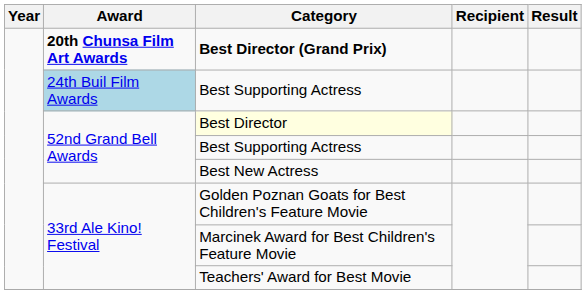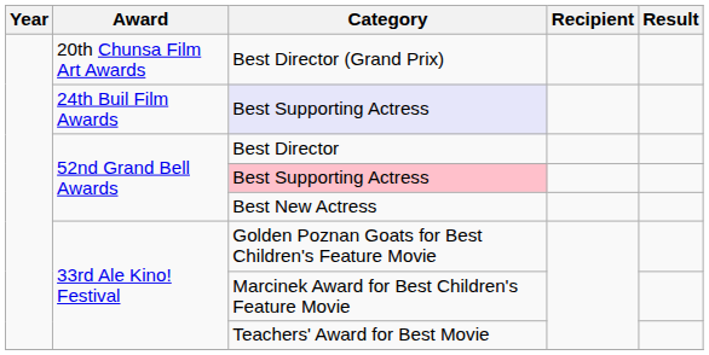Best Director (Grand Prix) | Award: bold -> normal
Best Director (Grand Prix) | Category: bold -> normal
24th Buil Film Awards / Best Supporting Actress | Award: lightblue background -> no background
24th Buil Film Awards / Best Supporting Actress | Category: no background -> lavender background
Best Director | Category: lightyellow background -> no background
52nd Grand Bell Awards / Best Supporting Actress | Category: no background -> pink background
